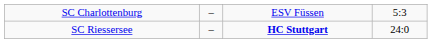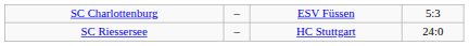SC Riessersee | column 3: bold -> normal
